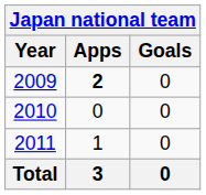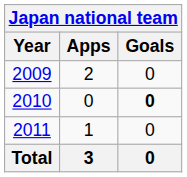2009 | Apps: bold -> normal
2010 | Goals: normal -> bold
